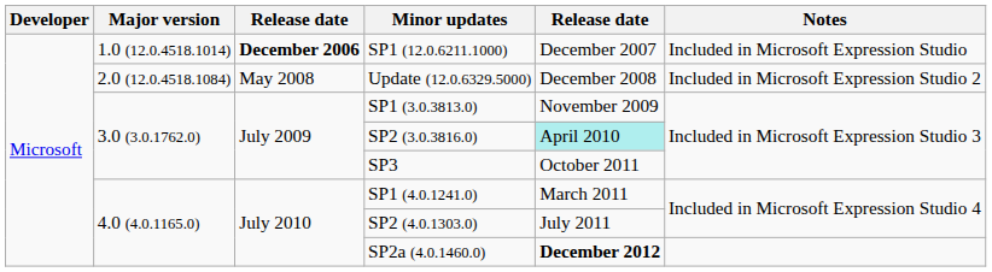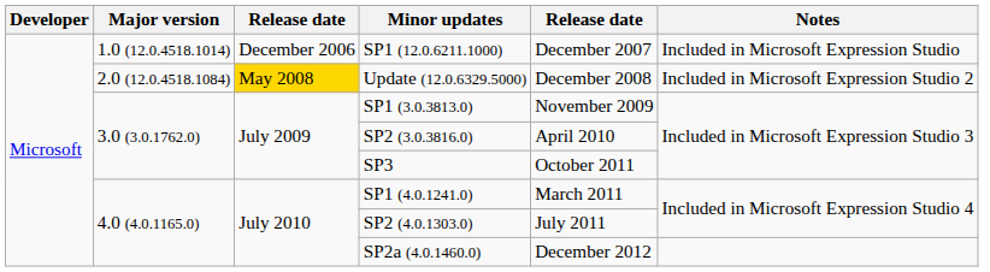SP1 (12.0.6211.1000) | column 3: bold -> normal
Update (12.0.6329.5000) | column 3: no background -> gold background
SP2 (3.0.3816.0) | column 5: paleturquoise background -> no background
SP2a (4.0.1460.0) | column 5: bold -> normal
